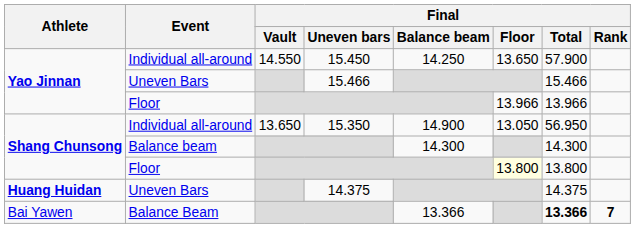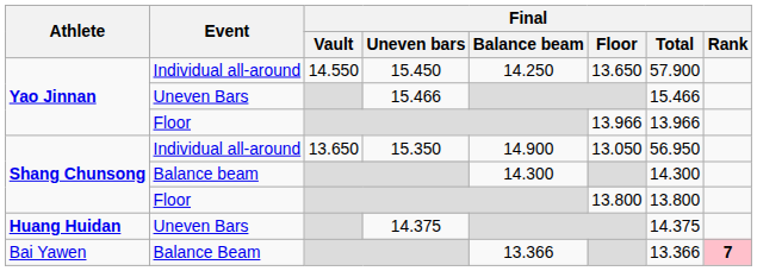Shang Chunsong / Floor | Final / Floor: lightyellow background -> no background
Balance Beam | Final / Total: bold -> normal
Balance Beam | Final / Rank: no background -> pink background
